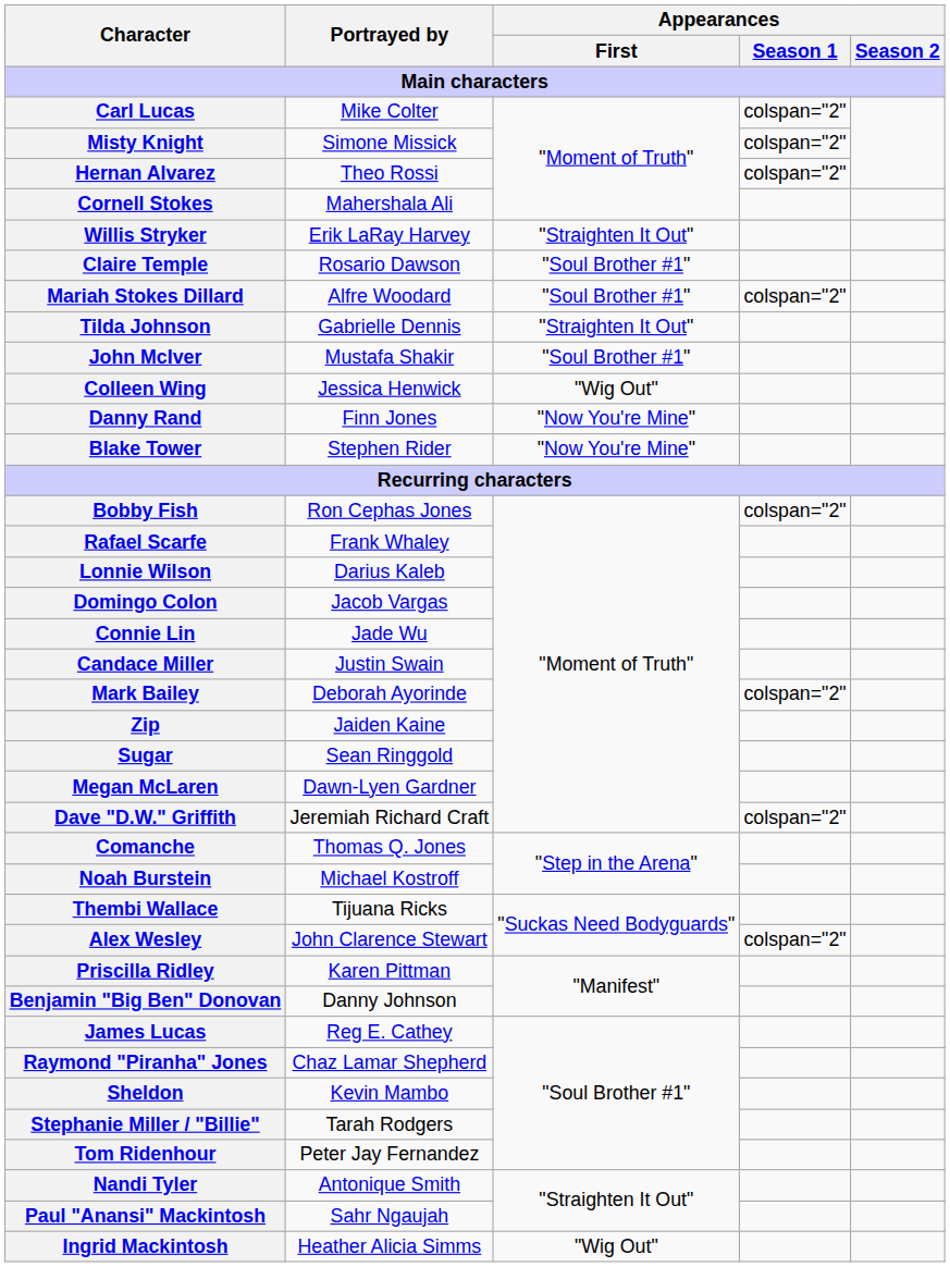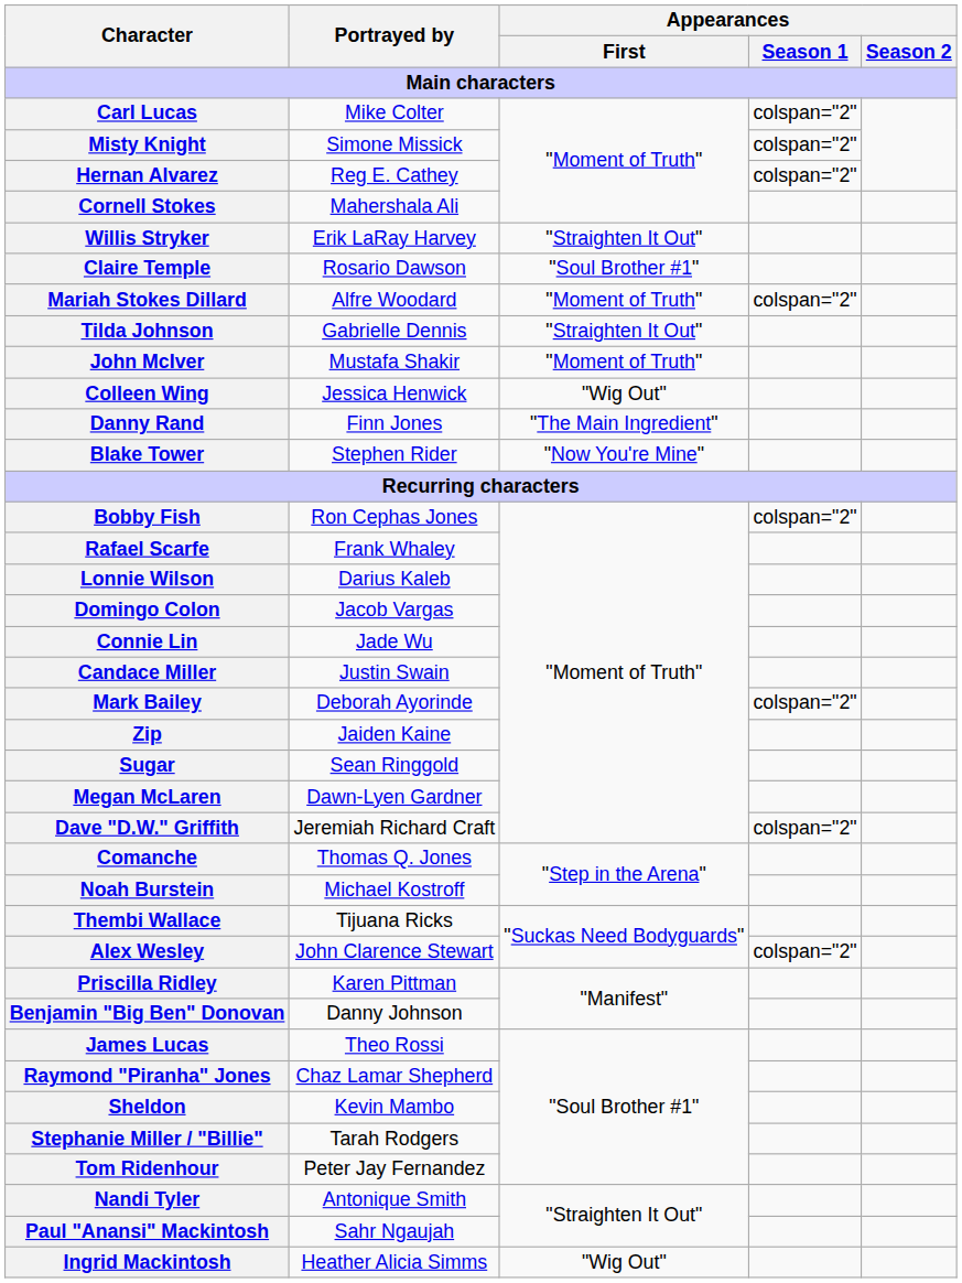Hernan Alvarez | Portrayed by: Theo Rossi -> Reg E. Cathey
Mariah Stokes Dillard | Appearances / First: "Soul Brother #1" -> "Moment of Truth"
John McIver | Appearances / First: "Soul Brother #1" -> "Moment of Truth"
Danny Rand | Appearances / First: "Now You're Mine" -> "The Main Ingredient"
James Lucas | Portrayed by: Reg E. Cathey -> Theo Rossi
